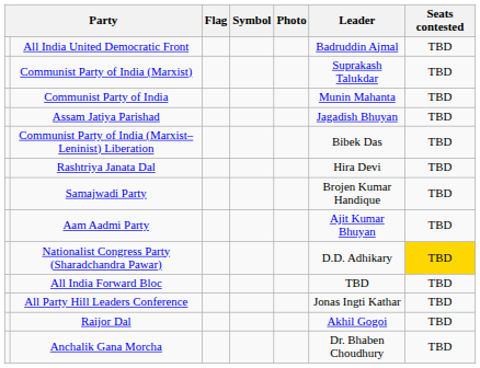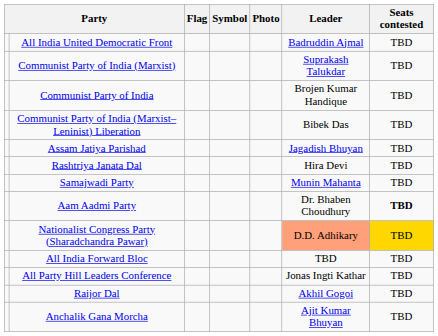Communist Party of India | Leader: Munin Mahanta -> Brojen Kumar Handique
rows swapped: Communist Party of India (Marxist–Leninist) Liberation <-> Assam Jatiya Parishad
Samajwadi Party | Leader: Brojen Kumar Handique -> Munin Mahanta
Aam Aadmi Party | Leader: Ajit Kumar Bhuyan -> Dr. Bhaben Choudhury
Aam Aadmi Party | Seats contested: normal -> bold
Nationalist Congress Party (Sharadchandra Pawar) | Leader: no background -> lightsalmon background
Anchalik Gana Morcha | Leader: Dr. Bhaben Choudhury -> Ajit Kumar Bhuyan
